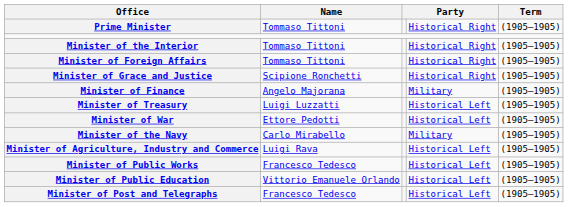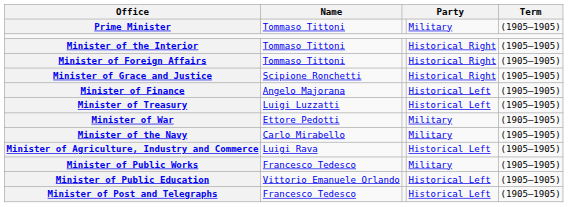Prime Minister | column 4: Historical Right -> Military
Minister of Finance | column 4: Military -> Historical Left
Minister of War | column 4: Historical Left -> Military
Minister of Public Works | column 4: Historical Left -> Military
